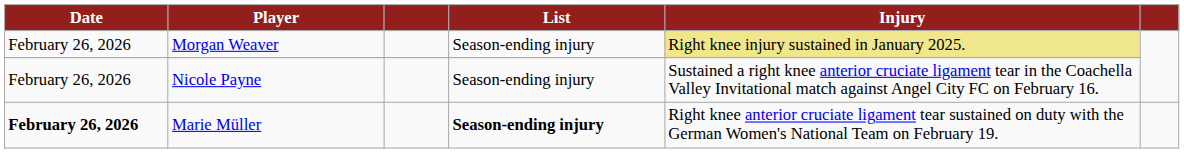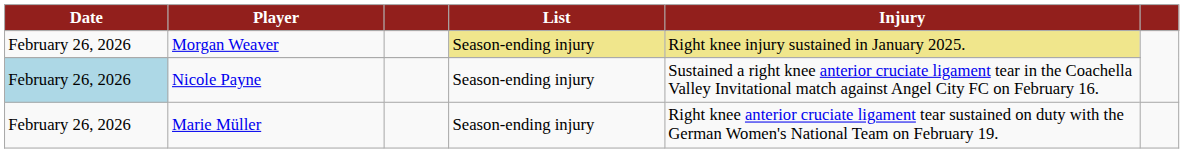Morgan Weaver | List: no background -> khaki background
Nicole Payne | Date: no background -> lightblue background
Marie Müller | Date: bold -> normal
Marie Müller | List: bold -> normal
